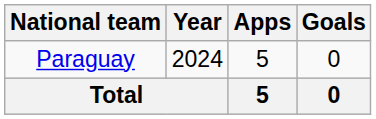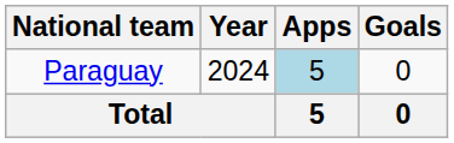Paraguay | Apps: no background -> lightblue background
